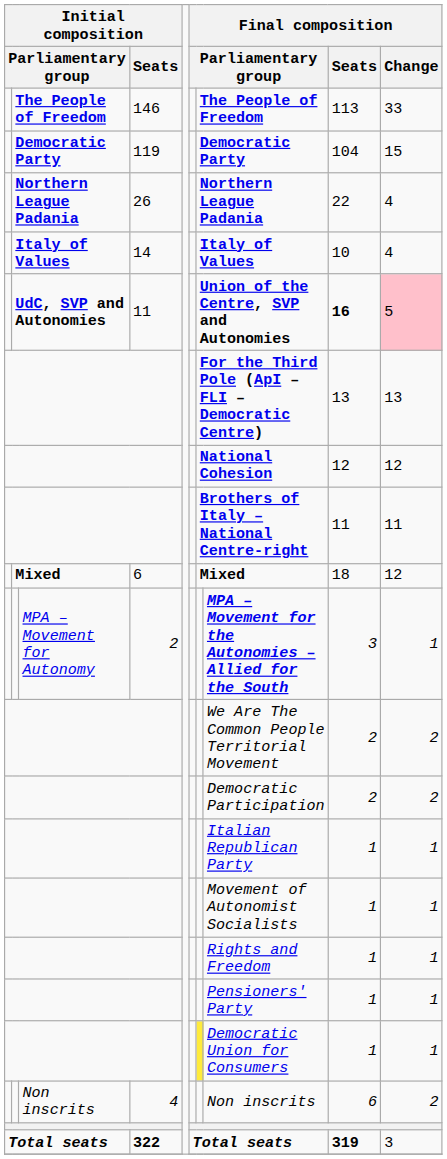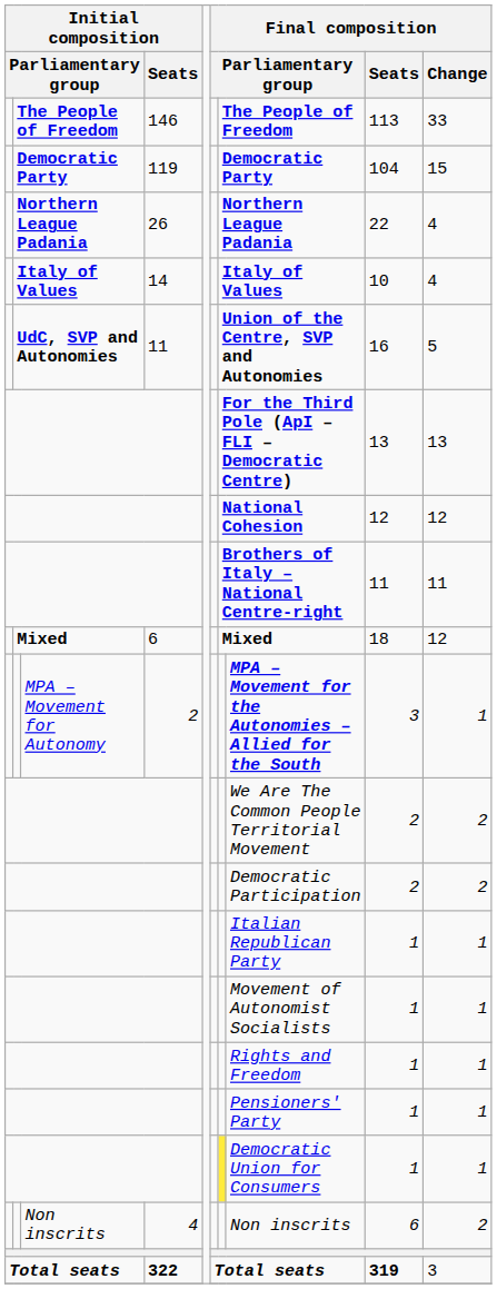UdC, SVP and Autonomies | Final composition / Seats: bold -> normal
UdC, SVP and Autonomies | Final composition / Change: pink background -> no background
